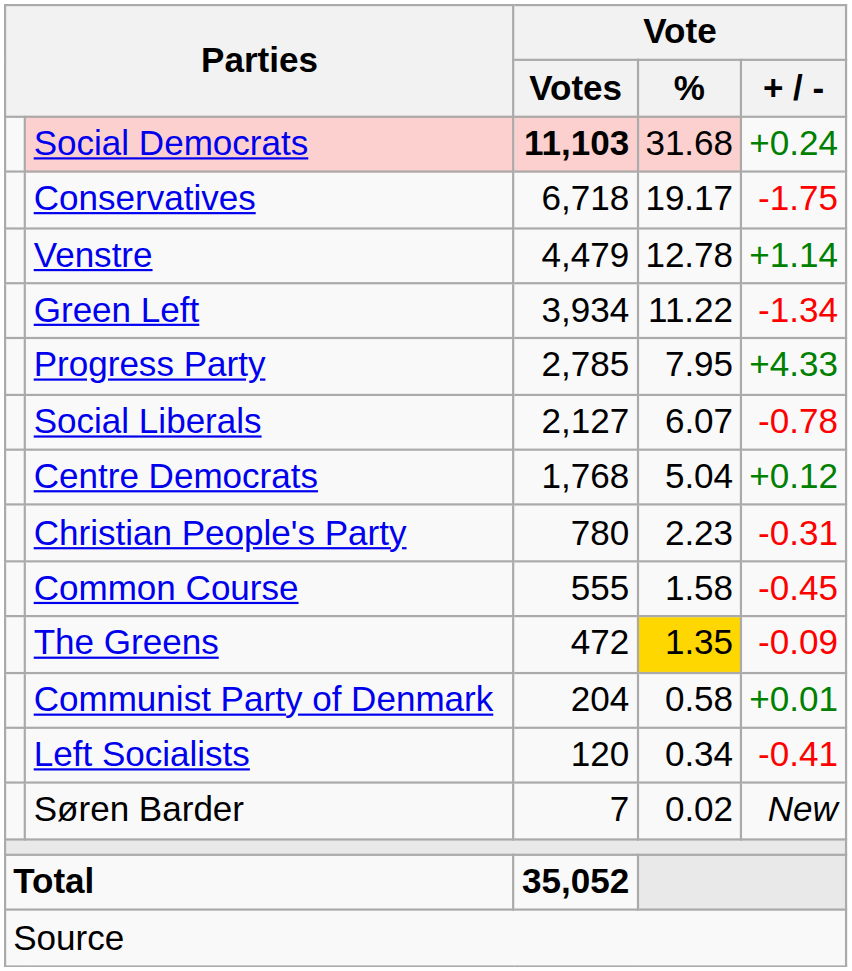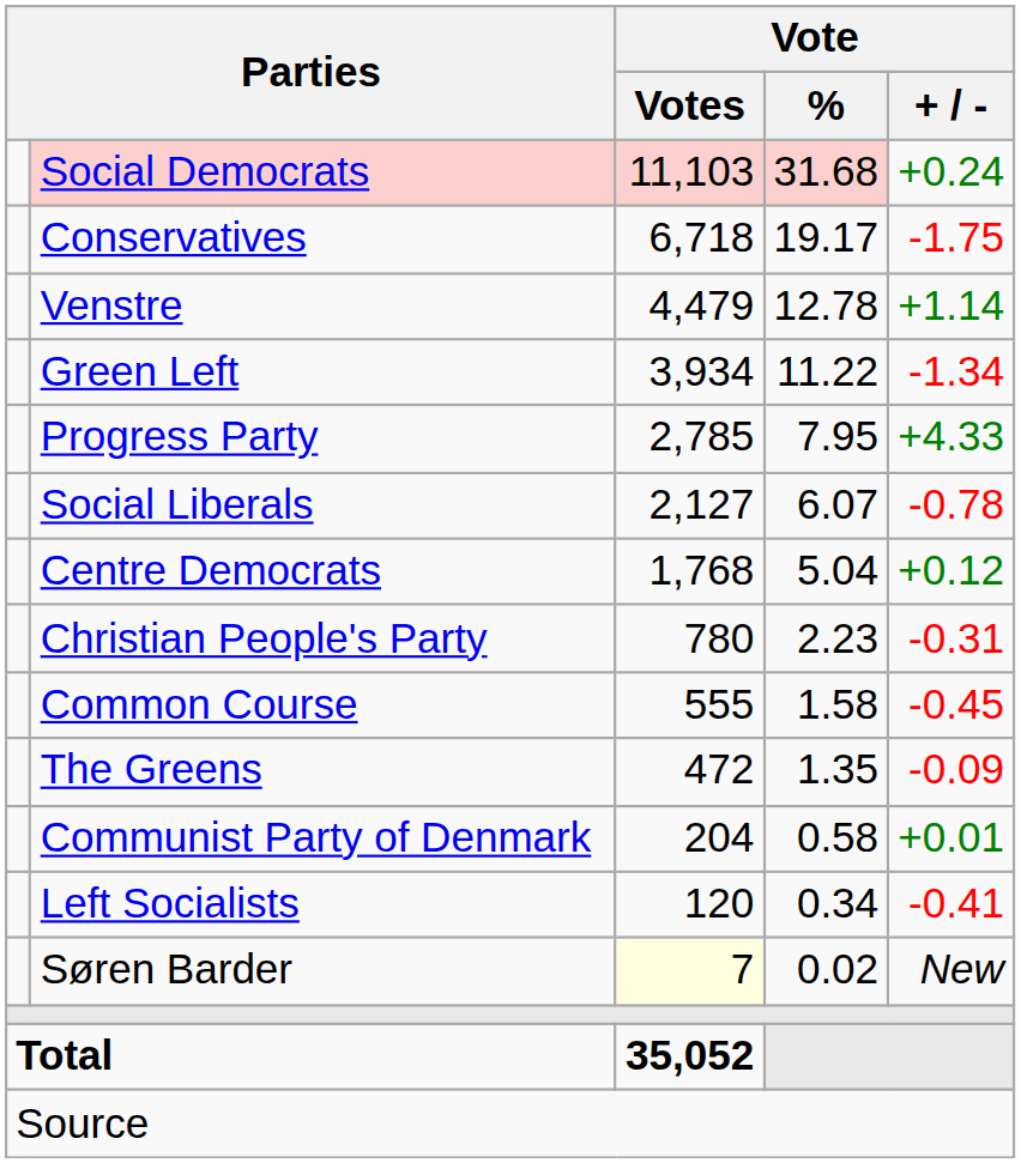Social Democrats | Vote / Votes: bold -> normal
The Greens | Vote / %: gold background -> no background
Søren Barder | Vote / Votes: no background -> lightyellow background
